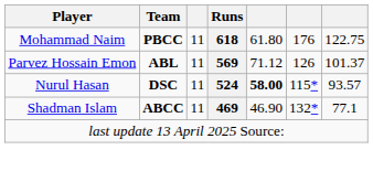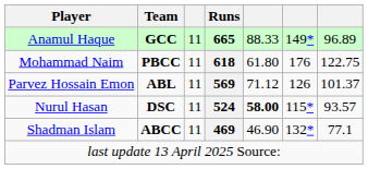+ row: Anamul Haque | GCC | 11 | 665 | 88.33 | 149* | 96.89
